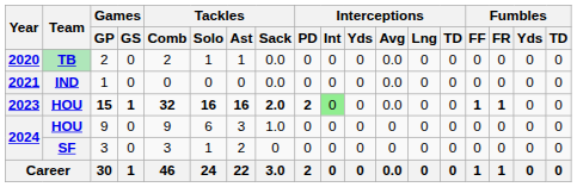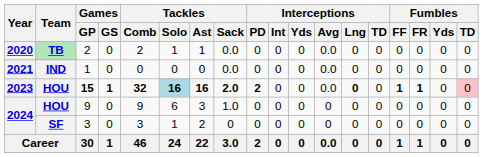15 | Tackles / Solo: no background -> lightblue background
15 | Interceptions / Int: lightgreen background -> no background
15 | Interceptions / Lng: normal -> bold
15 | Fumbles / TD: no background -> pink background
